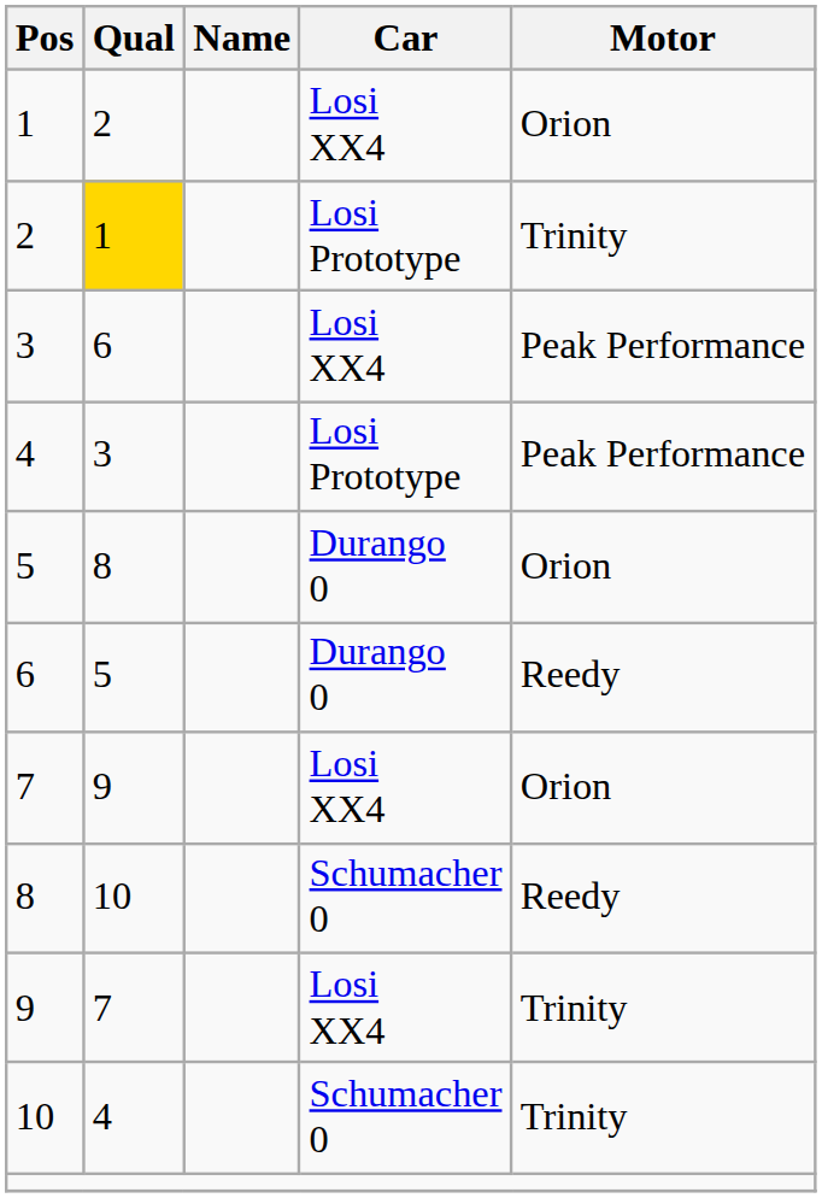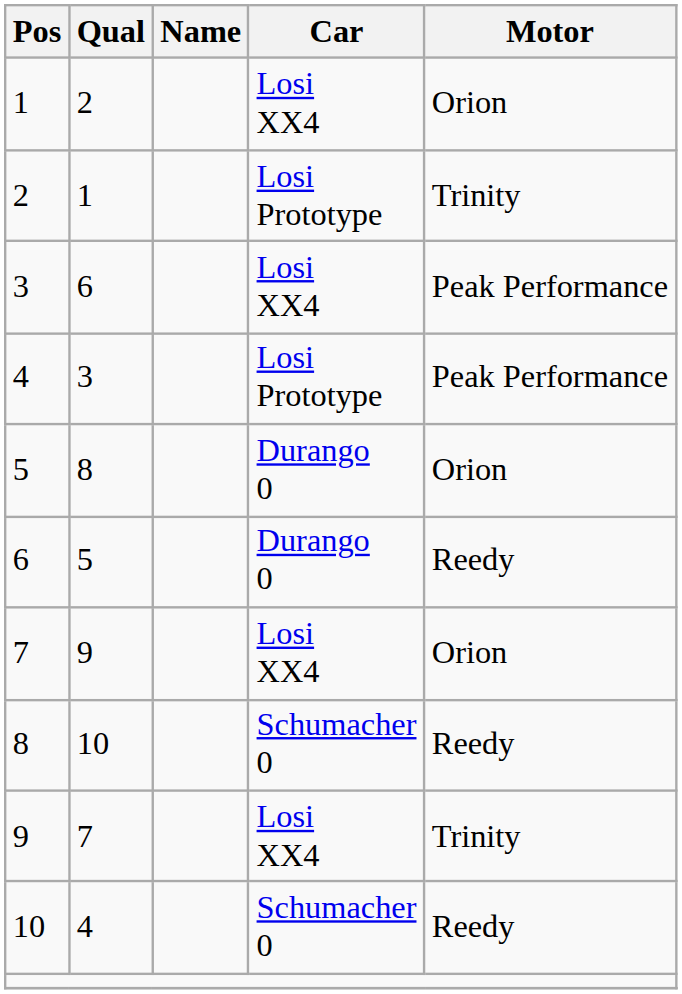row 3 | Qual: gold background -> no background
row 11 | Motor: Trinity -> Reedy
